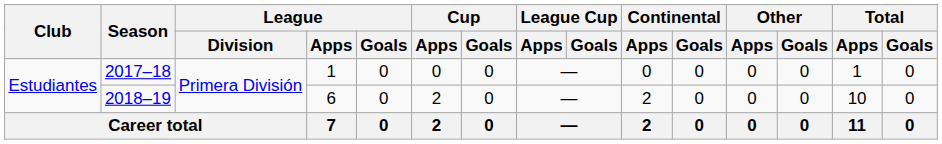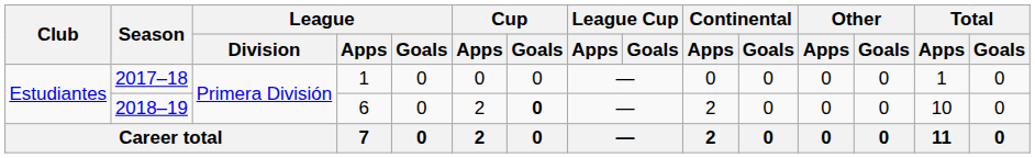2018–19 | Cup / Goals: normal -> bold
